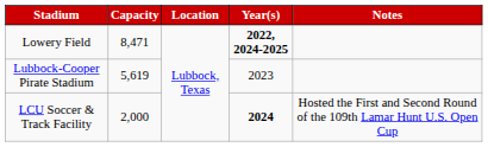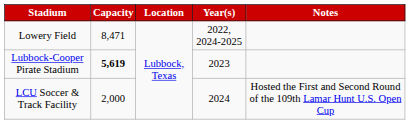Lowery Field | Year(s): bold -> normal
Lubbock-Cooper Pirate Stadium | Capacity: normal -> bold
LCU Soccer & Track Facility | Year(s): bold -> normal
